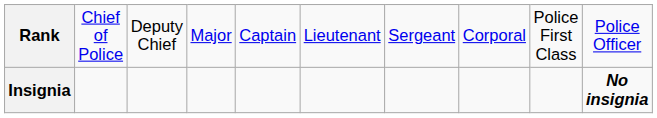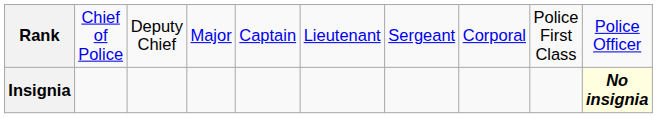Insignia | column 10: no background -> lightyellow background
